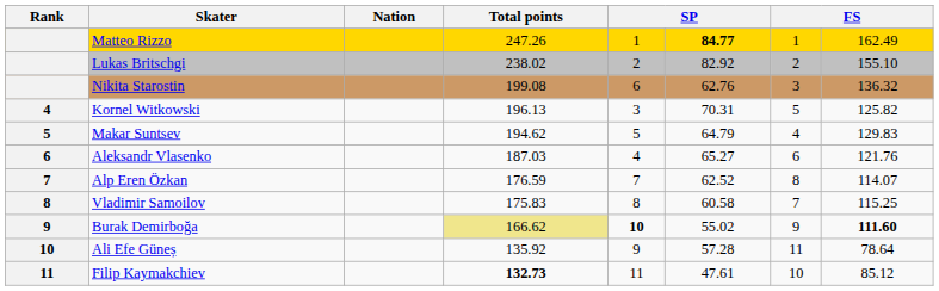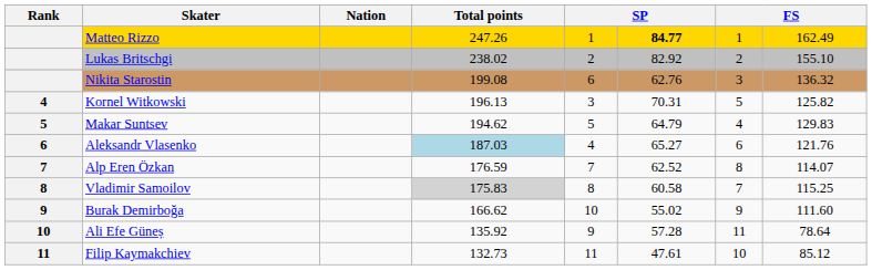Aleksandr Vlasenko | Total points: no background -> lightblue background
Vladimir Samoilov | Total points: no background -> lightgrey background
Burak Demirboğa | Total points: khaki background -> no background
Burak Demirboğa | column 5: bold -> normal
Burak Demirboğa | column 8: bold -> normal
Filip Kaymakchiev | Total points: bold -> normal
